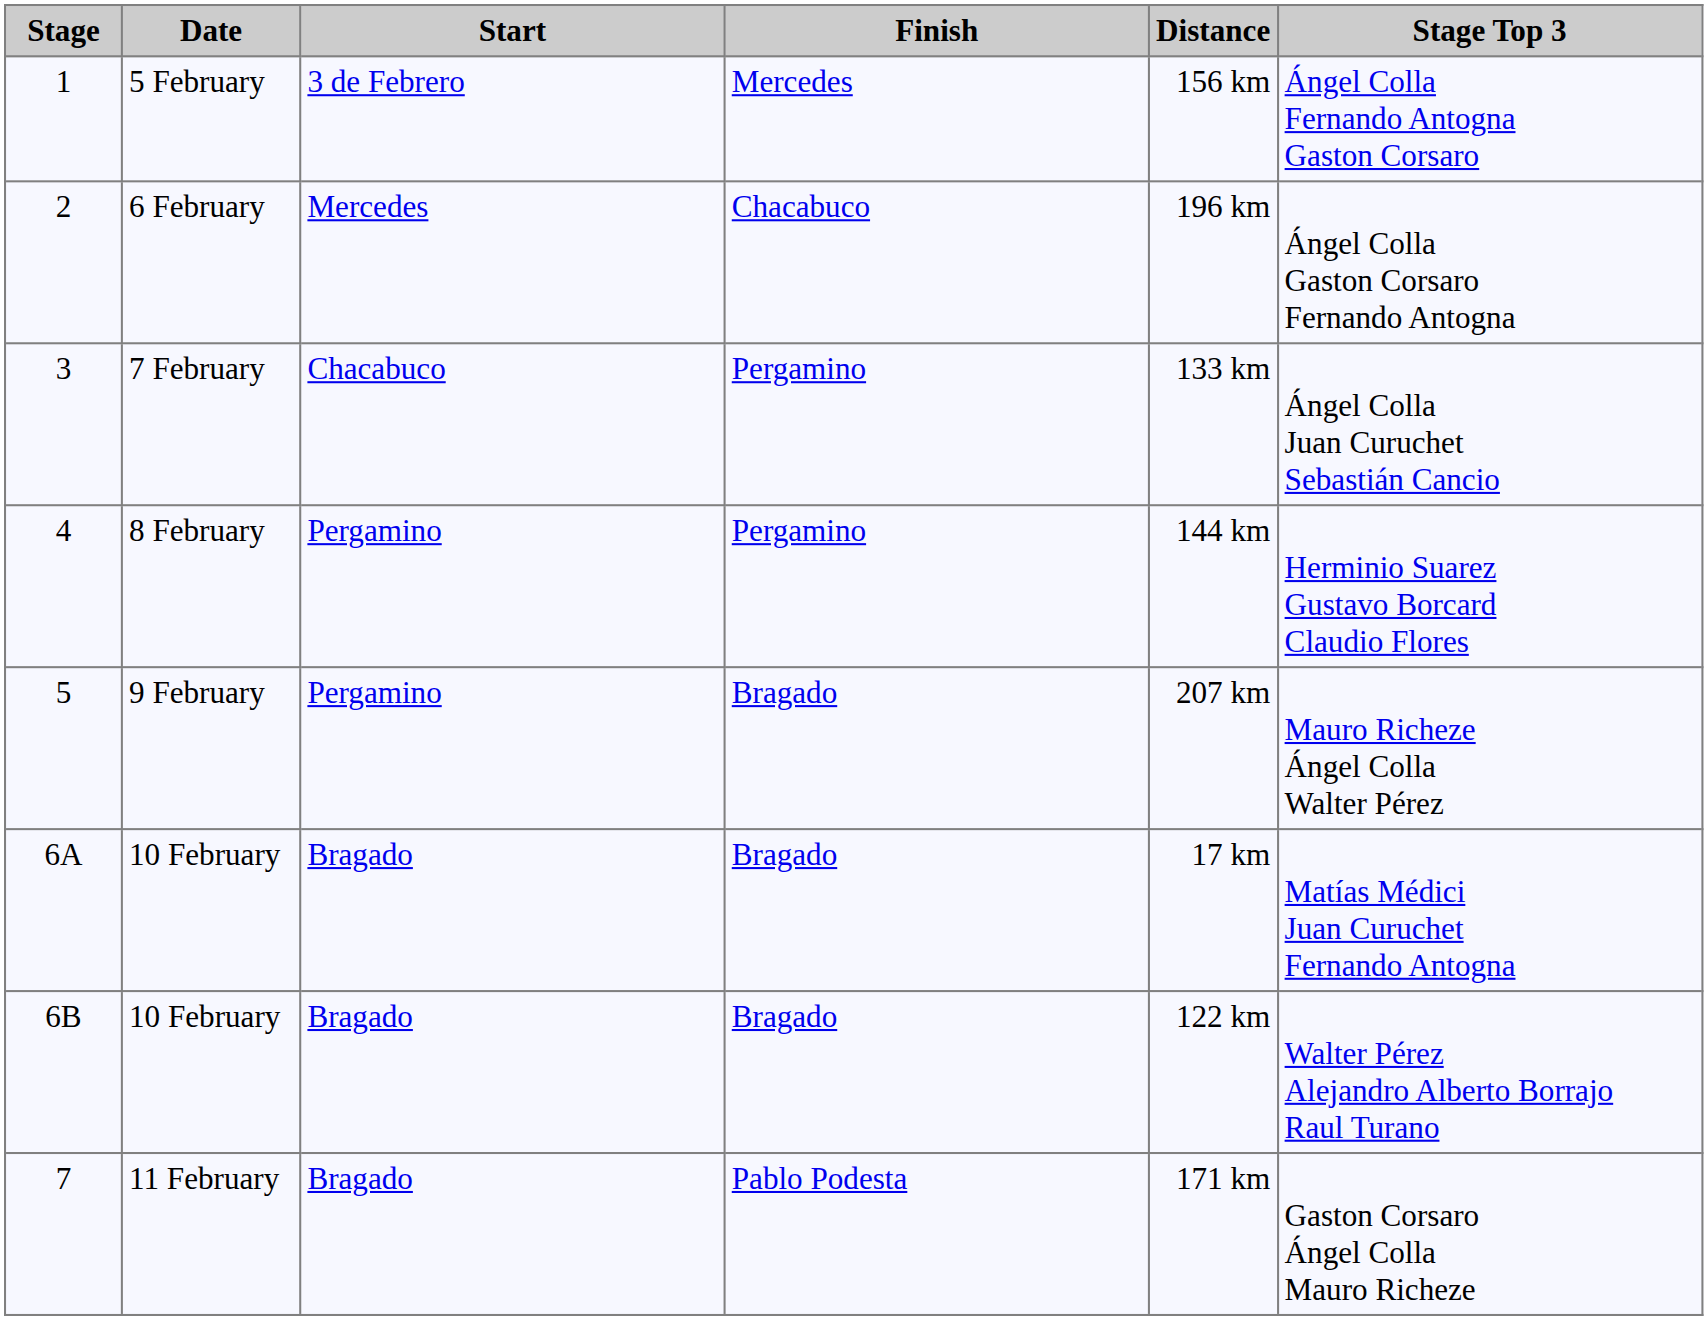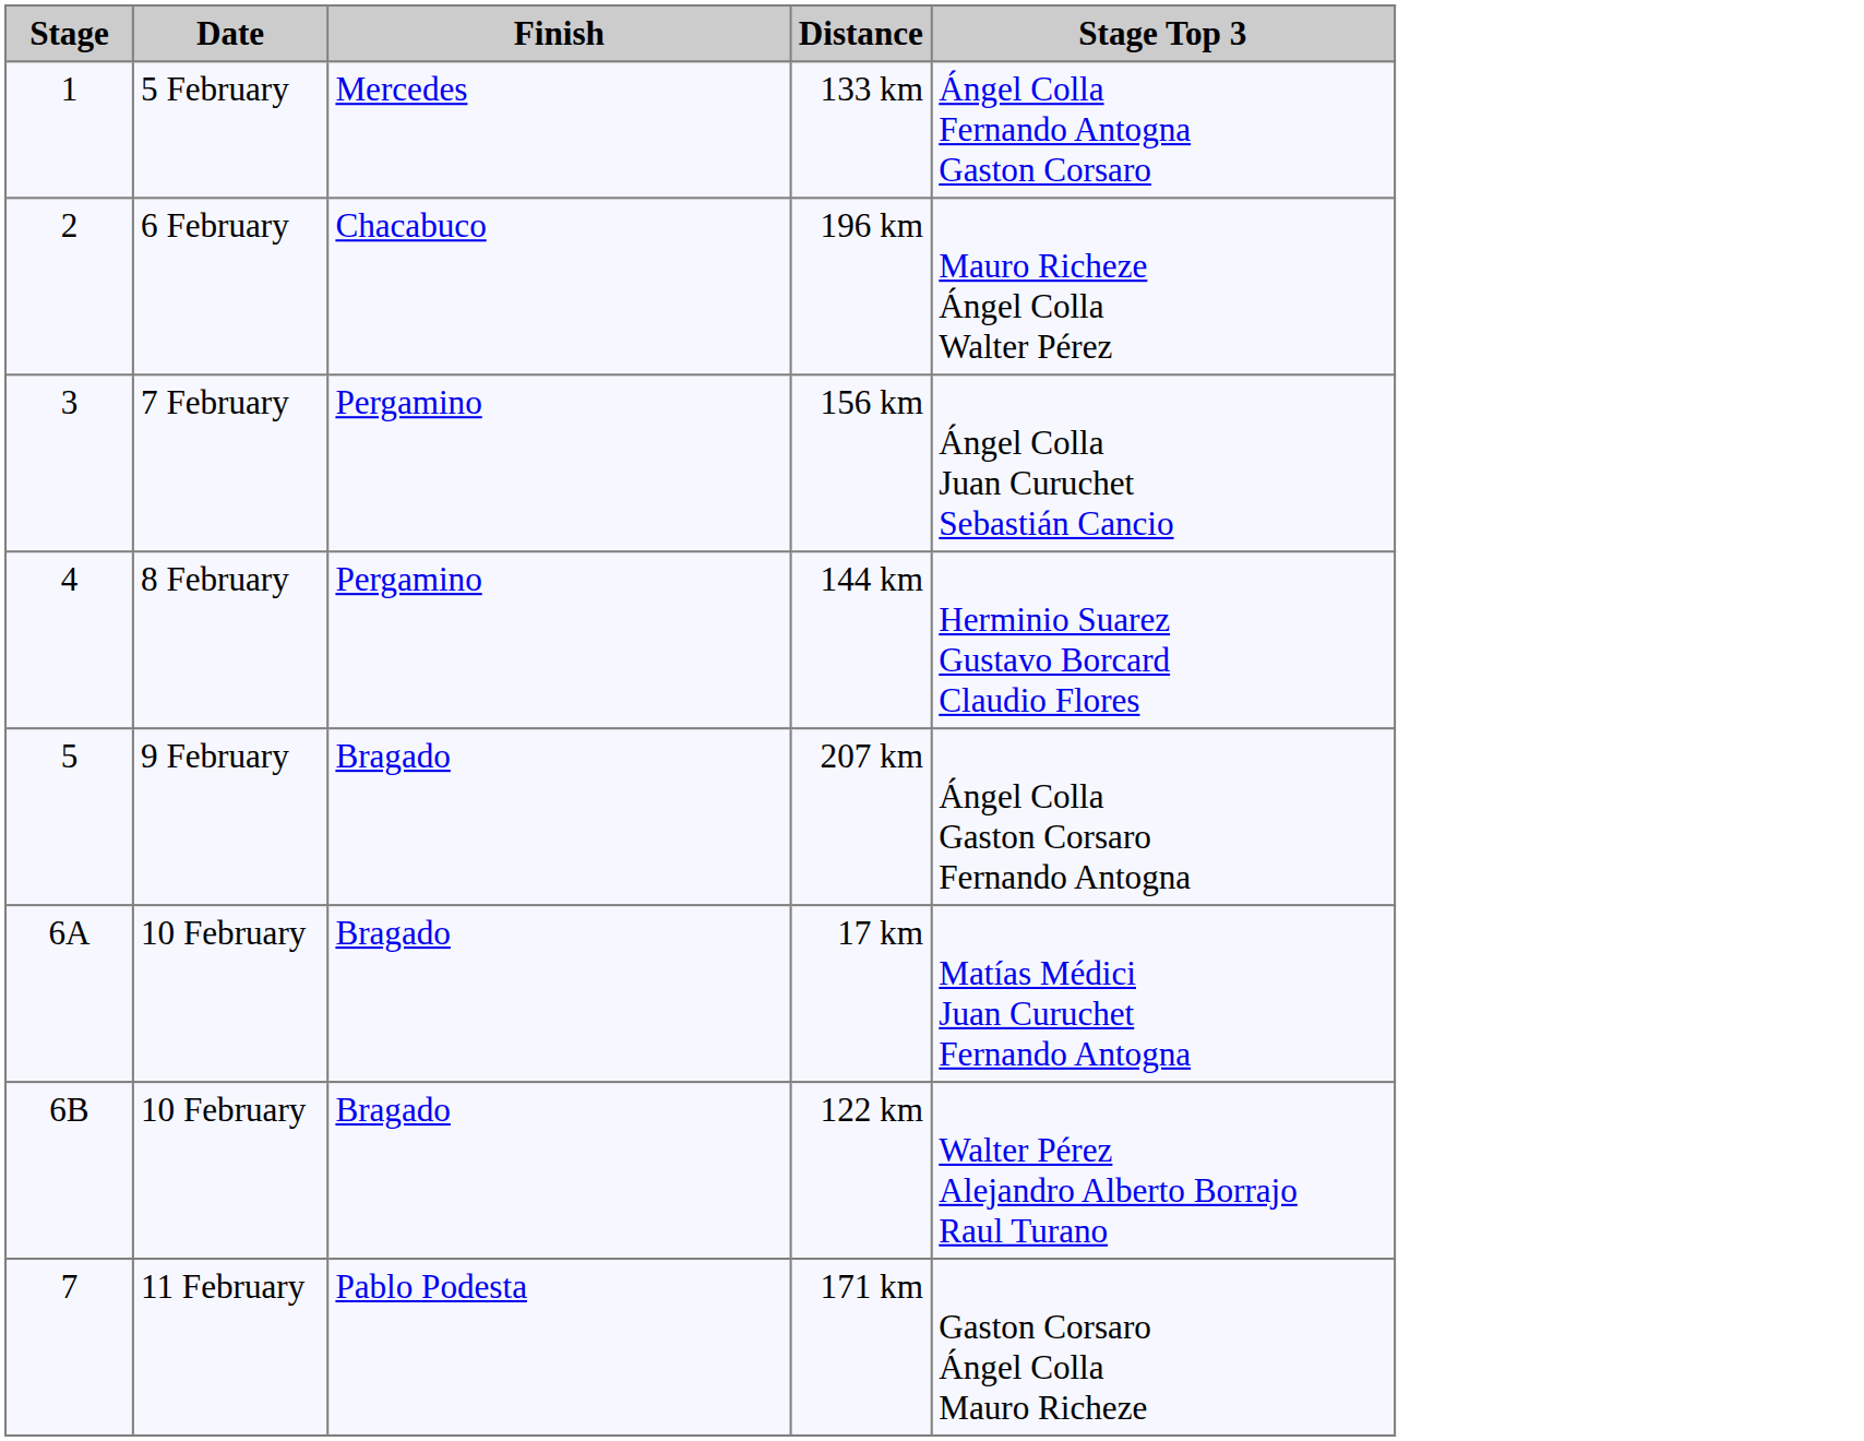- column: Start | 3 de Febrero | Mercedes | Chacabuco | Pergamino | Pergamino | Bragado | Bragado | Bragado
1 | Distance: 156 km -> 133 km
2 | Stage Top 3: Ángel Colla Gaston Corsaro Fernando Antogna -> Mauro Richeze Ángel Colla Walter Pérez
3 | Distance: 133 km -> 156 km
5 | Stage Top 3: Mauro Richeze Ángel Colla Walter Pérez -> Ángel Colla Gaston Corsaro Fernando Antogna
